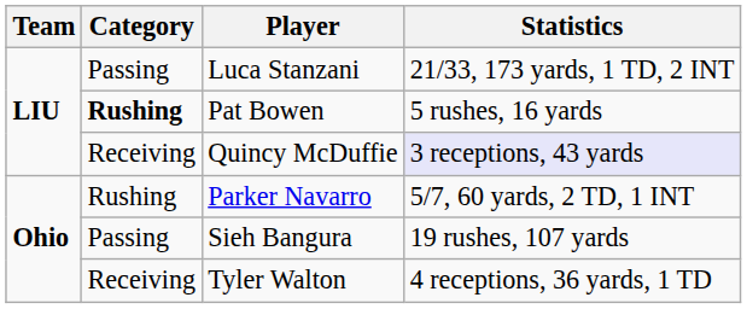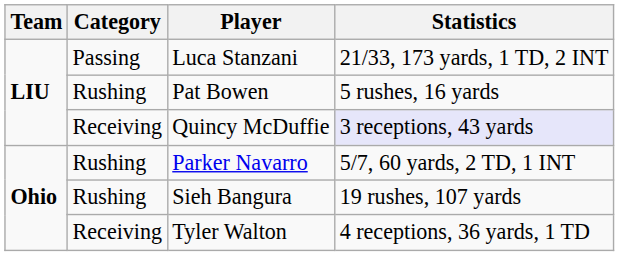Pat Bowen | Category: bold -> normal
Sieh Bangura | Category: Passing -> Rushing
